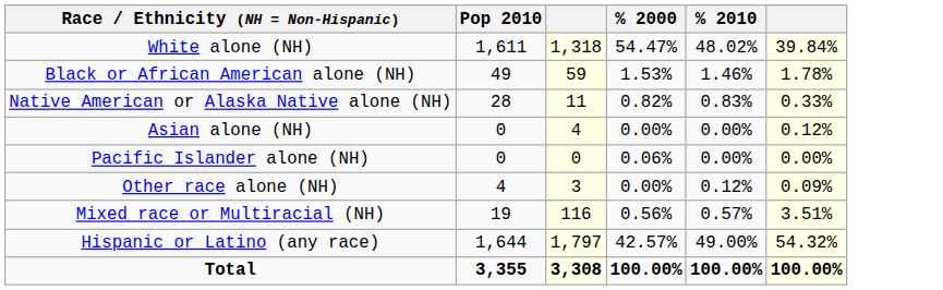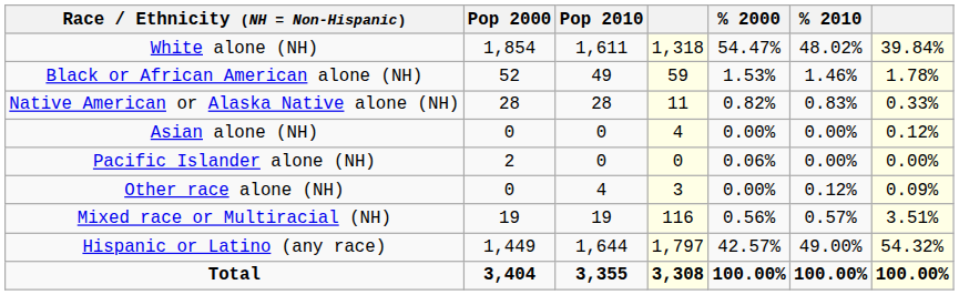+ column: Pop 2000 | 1,854 | 52 | 28 | 0 | 2 | 0 | 19 | 1,449 | 3,404
